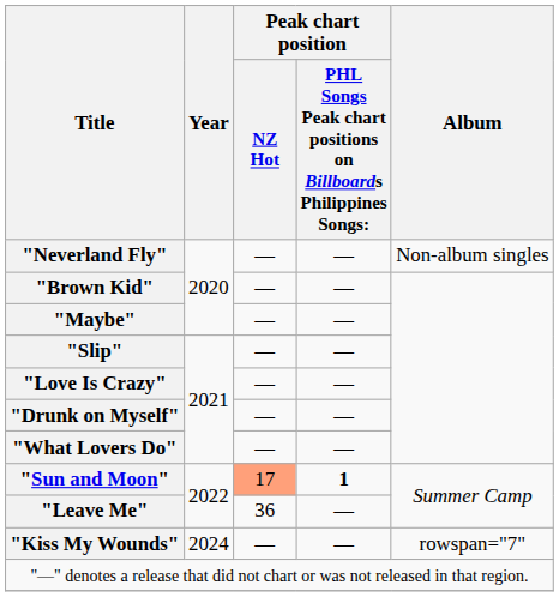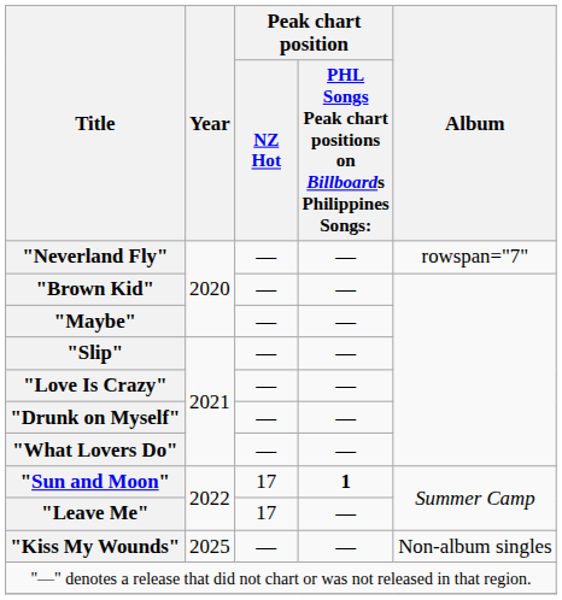"Neverland Fly" | Album: Non-album singles -> rowspan="7"
"Sun and Moon" | Peak chart position / NZ Hot: lightsalmon background -> no background
"Leave Me" | Peak chart position / NZ Hot: 36 -> 17
"Kiss My Wounds" | Year: 2024 -> 2025
"Kiss My Wounds" | Album: rowspan="7" -> Non-album singles
